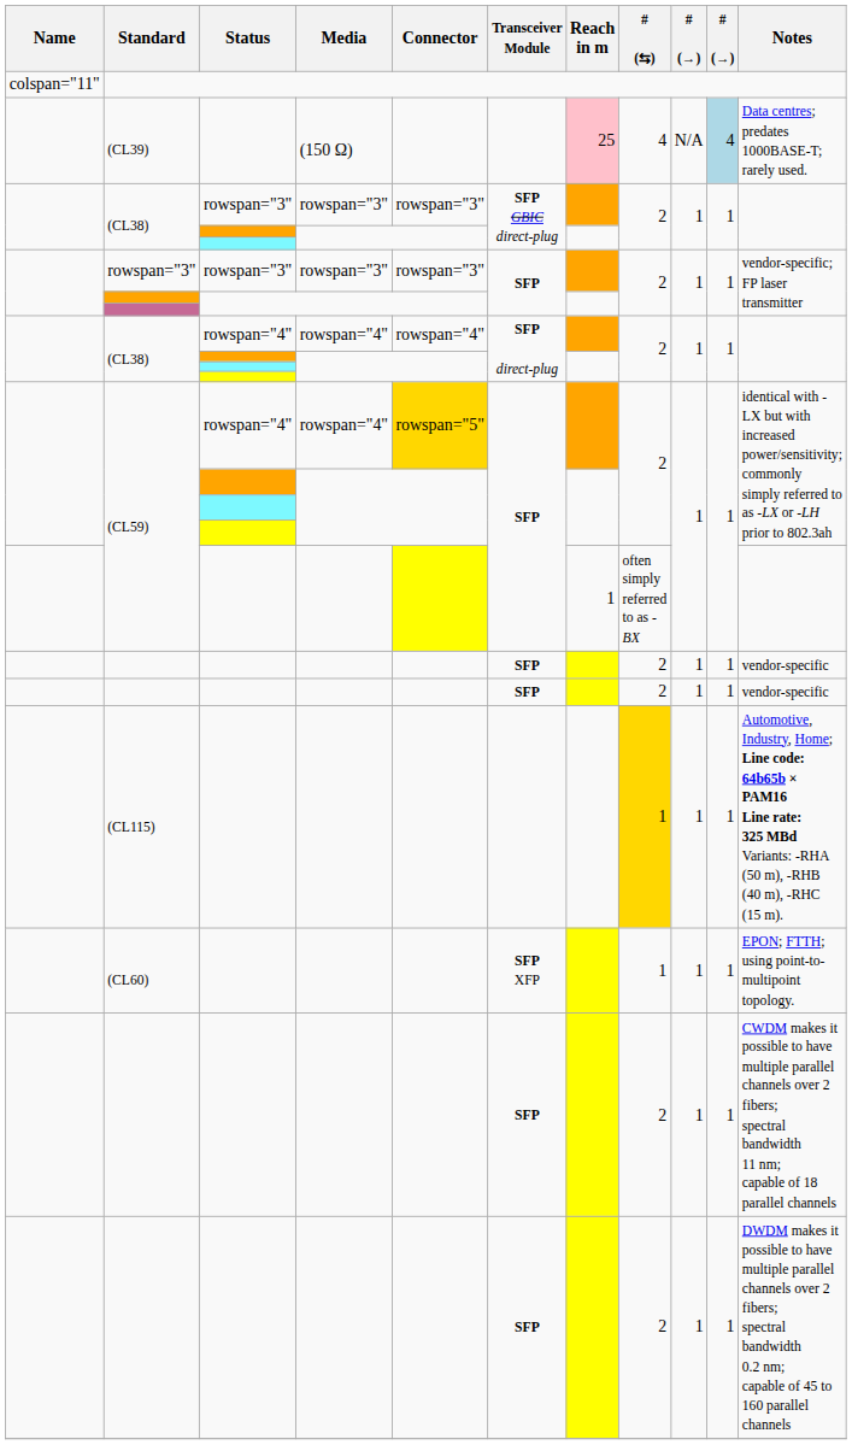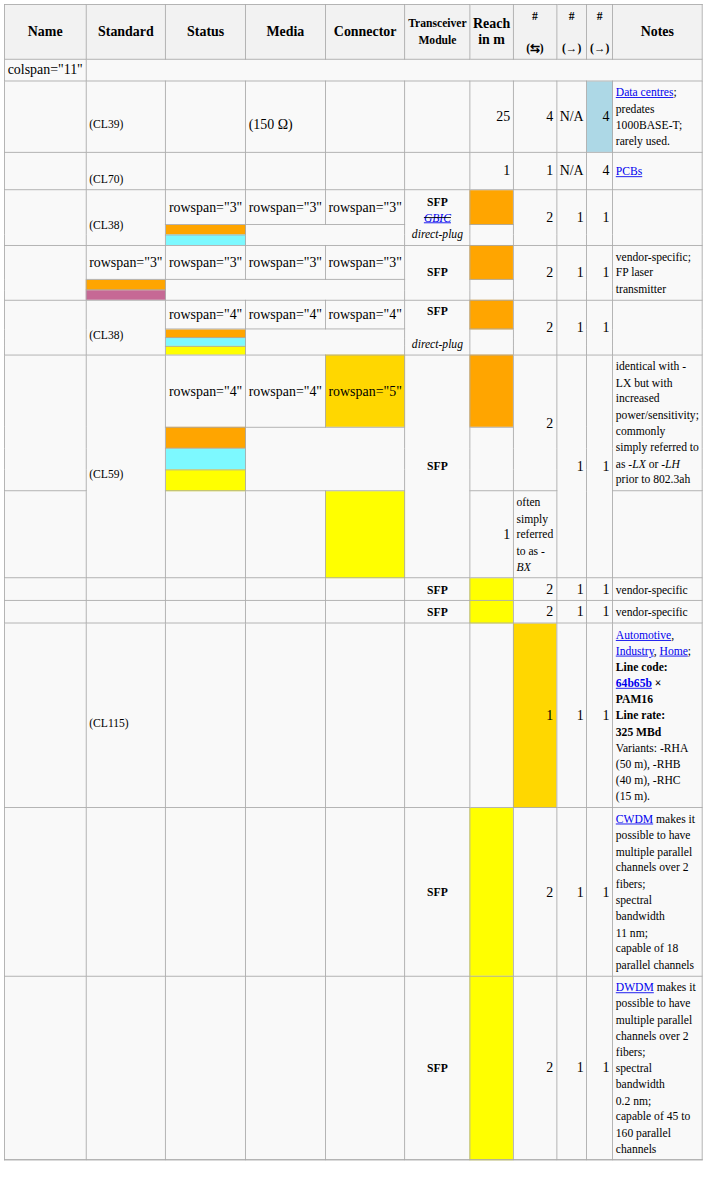(CL39) | Reach in m: pink background -> no background
+ row: (CL70) | 1 | 1 | N/A | 4 | PCBs
- row: (CL60) | SFP XFP | 1 | 1 | 1 | EPON; FTTH; using point-to-multipoint topology.
